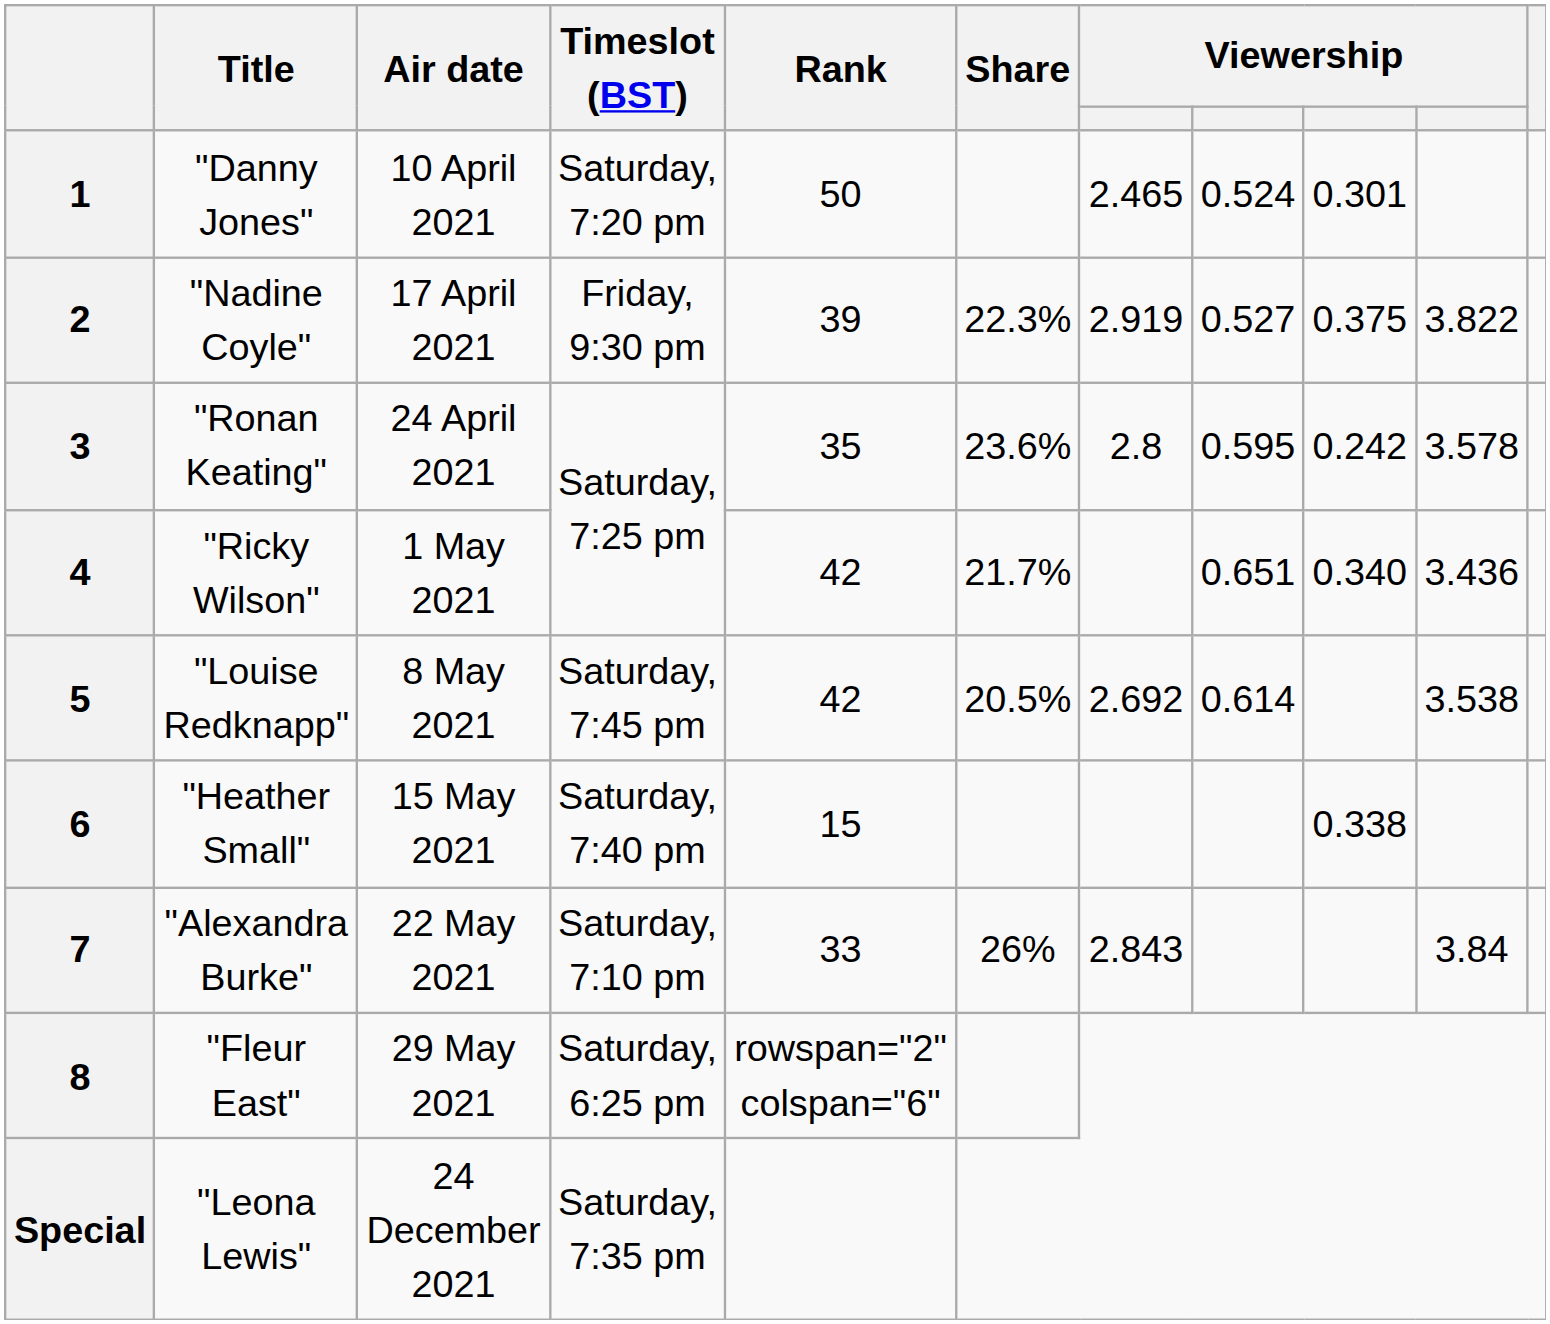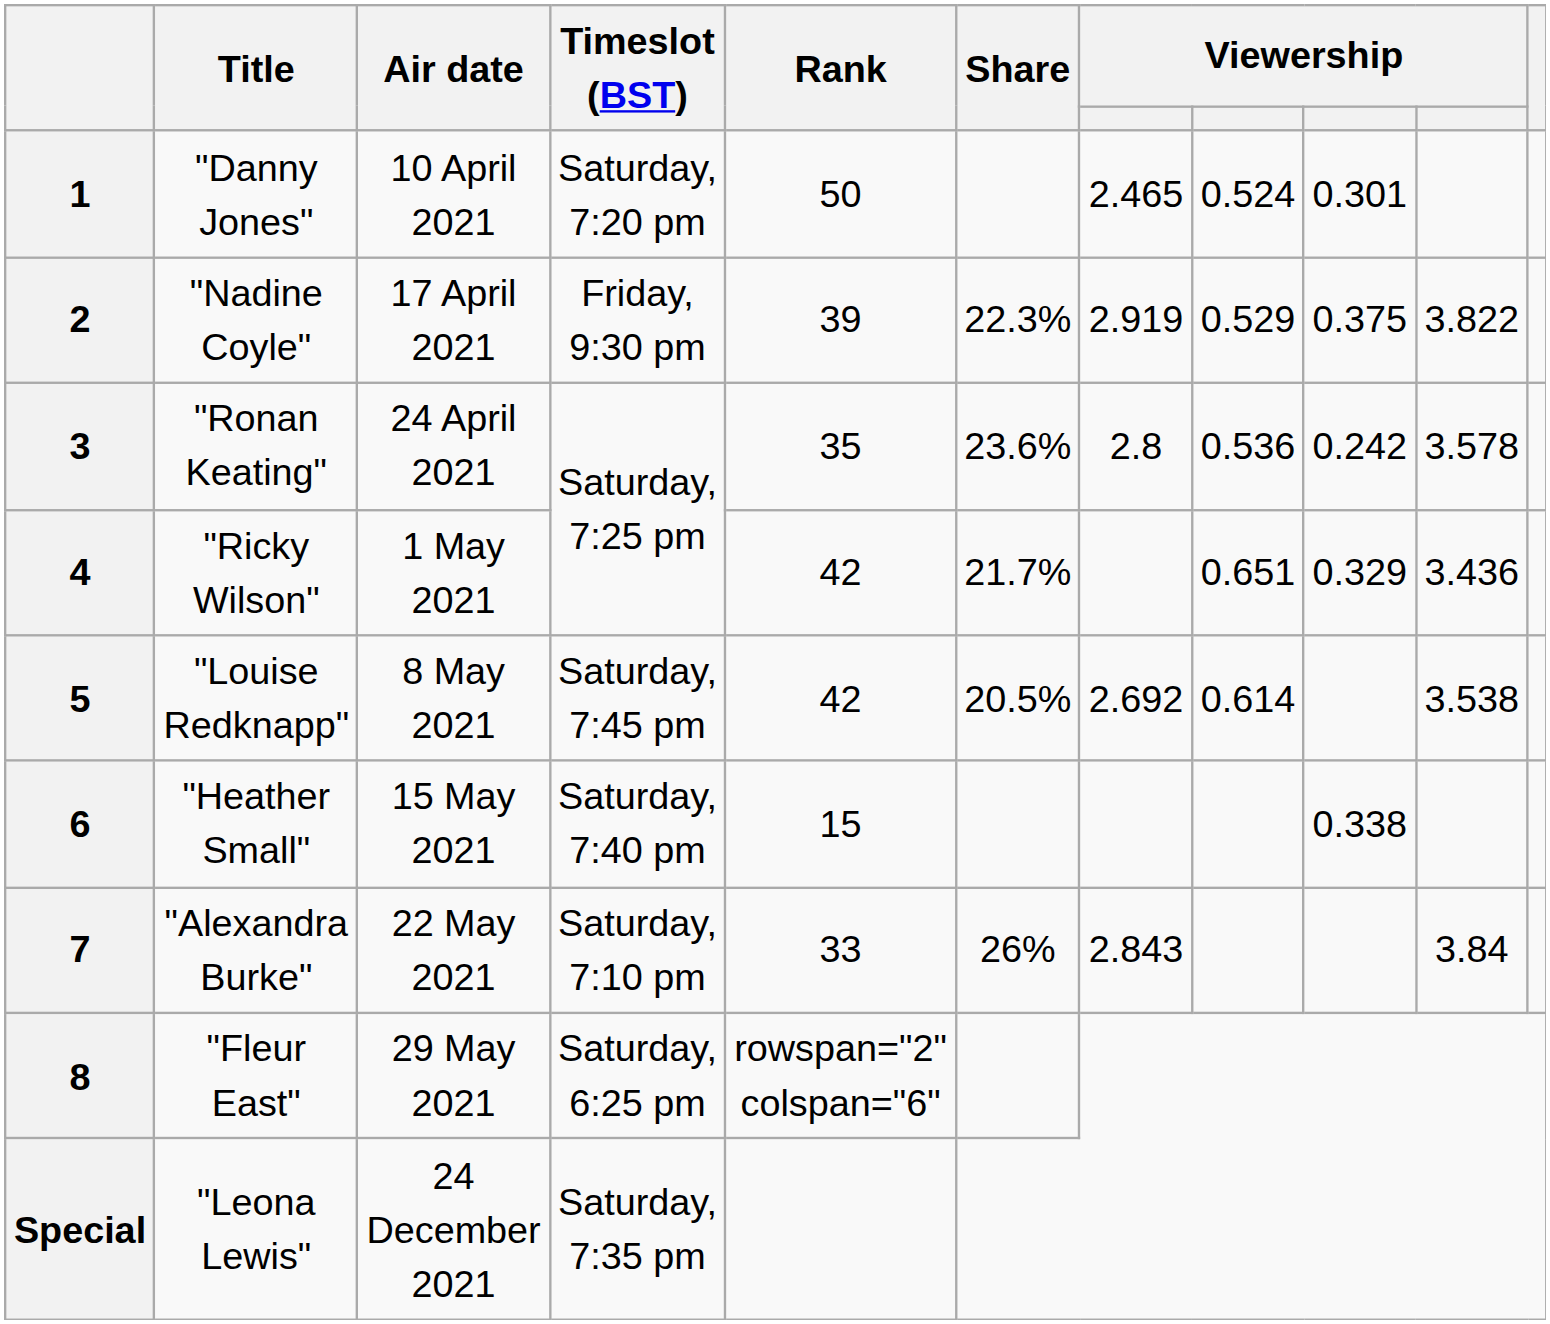2 | column 8: 0.527 -> 0.529
3 | column 8: 0.595 -> 0.536
4 | column 9: 0.340 -> 0.329
